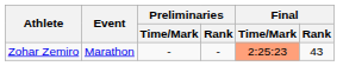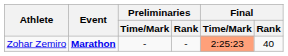Zohar Zemiro | Event: normal -> bold
Zohar Zemiro | Final / Rank: 43 -> 40
